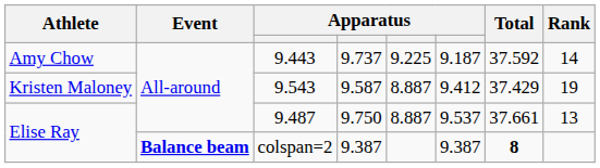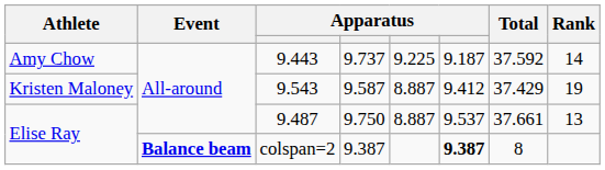colspan=2 | column 6: normal -> bold
colspan=2 | Total: bold -> normal
